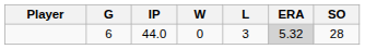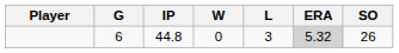row 2 | IP: 44.0 -> 44.8
row 2 | SO: 28 -> 26
